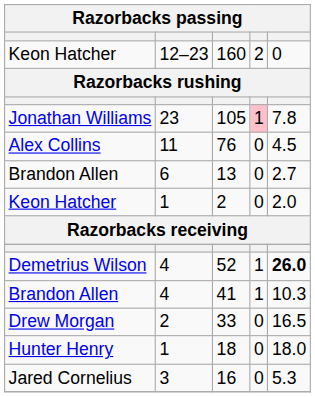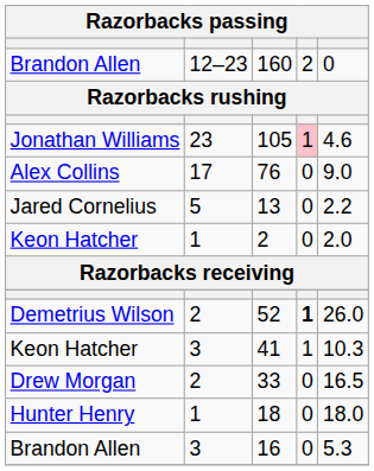160 | column 1: Keon Hatcher -> Brandon Allen
105 | column 5: 7.8 -> 4.6
76 | column 2: 11 -> 17
76 | column 5: 4.5 -> 9.0
13 | column 1: Brandon Allen -> Jared Cornelius
13 | column 2: 6 -> 5
13 | column 5: 2.7 -> 2.2
52 | column 2: 4 -> 2
52 | column 4: normal -> bold
52 | column 5: bold -> normal
41 | column 1: Brandon Allen -> Keon Hatcher
41 | column 2: 4 -> 3
16 | column 1: Jared Cornelius -> Brandon Allen
